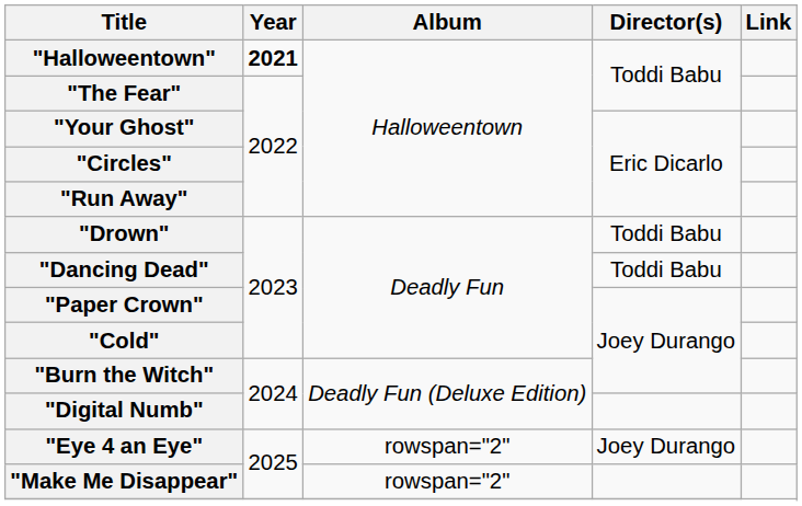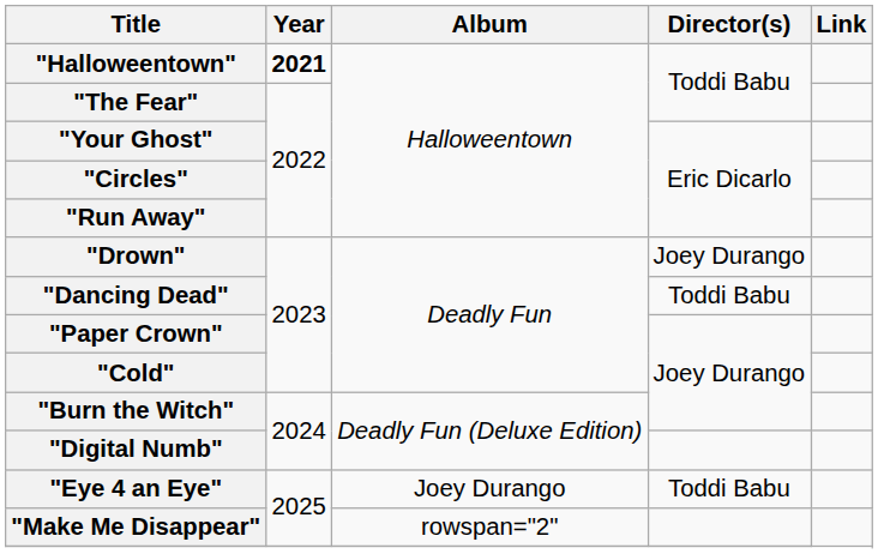"Drown" | Director(s): Toddi Babu -> Joey Durango
"Eye 4 an Eye" | Album: rowspan="2" -> Joey Durango
"Eye 4 an Eye" | Director(s): Joey Durango -> Toddi Babu
